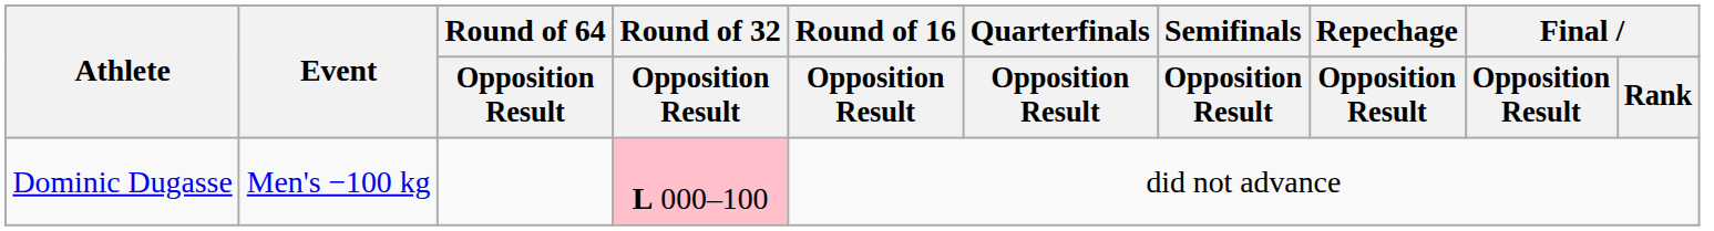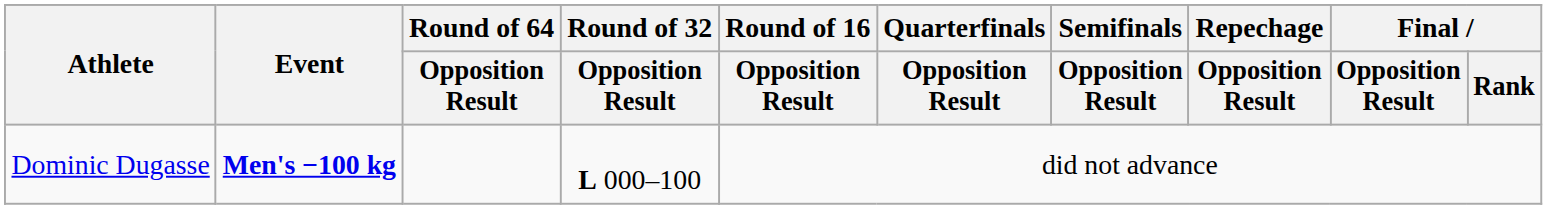Dominic Dugasse | Event: normal -> bold
Dominic Dugasse | Round of 32 / Opposition Result: pink background -> no background
